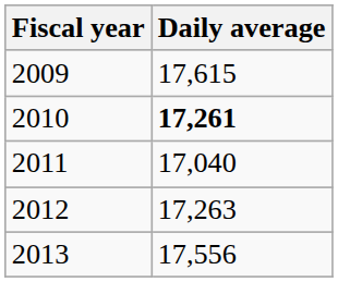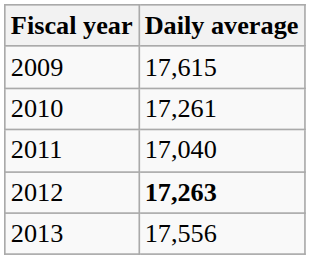2010 | Daily average: bold -> normal
2012 | Daily average: normal -> bold
